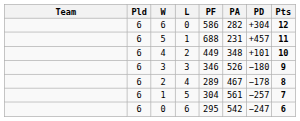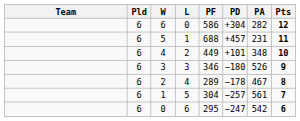columns swapped: PA <-> PD
